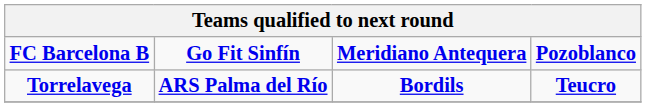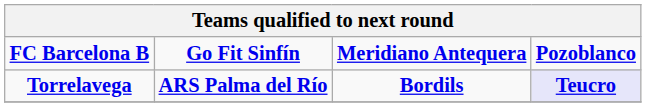Torrelavega | Pozoblanco: no background -> lavender background
